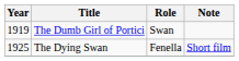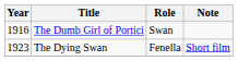The Dumb Girl of Portici | Year: 1919 -> 1916
The Dying Swan | Year: 1925 -> 1923
